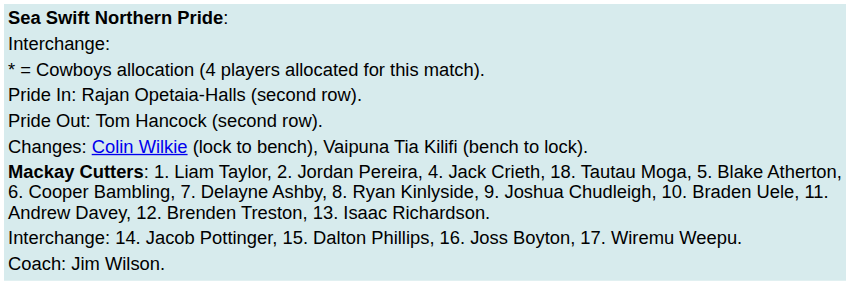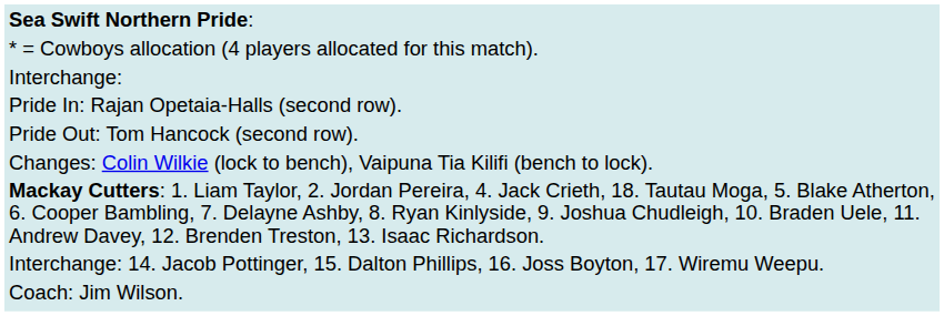row 2 | column 1: Interchange: -> * = Cowboys allocation (4 players allocated for this match).
row 3 | column 1: * = Cowboys allocation (4 players allocated for this match). -> Interchange:
